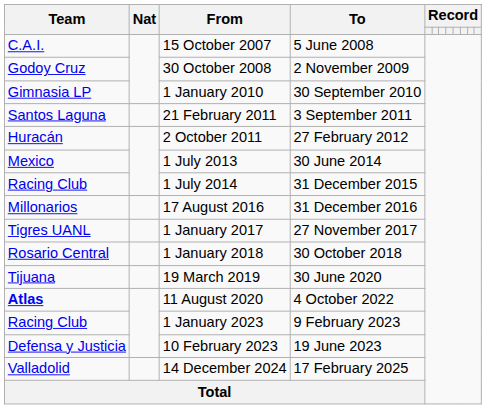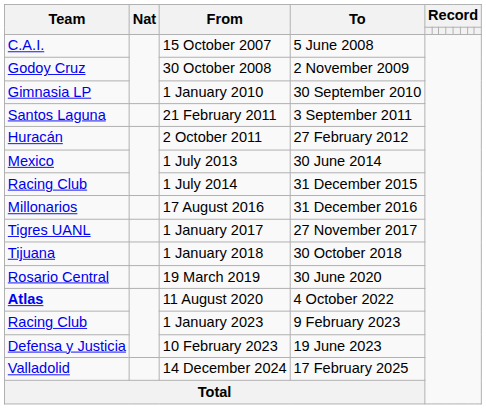1 January 2018 | Team: Rosario Central -> Tijuana
19 March 2019 | Team: Tijuana -> Rosario Central
